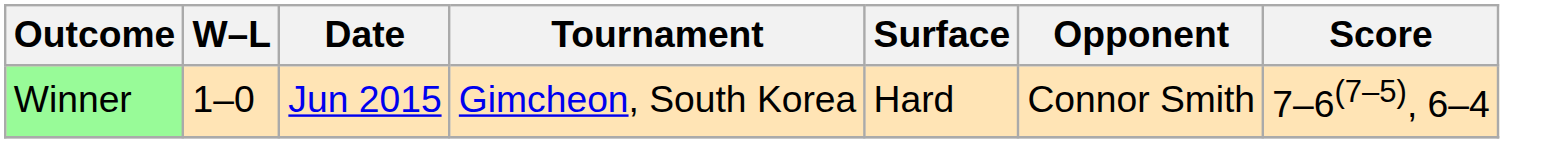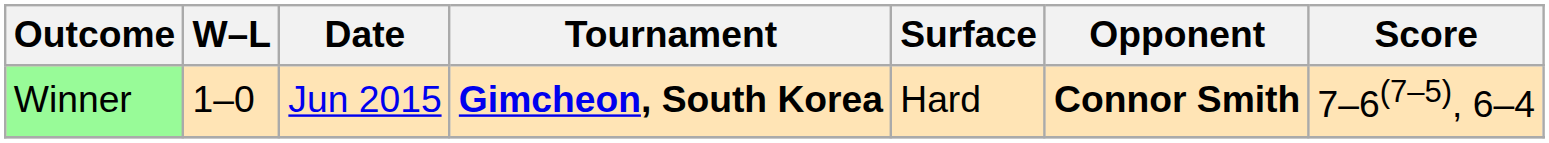Winner | Tournament: normal -> bold
Winner | Opponent: normal -> bold
